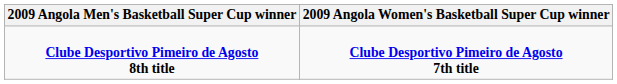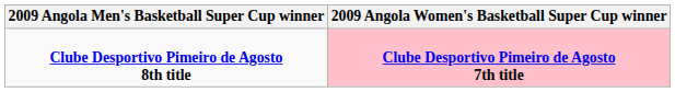Clube Desportivo Pimeiro de Agosto 8th title | 2009 Angola Women's Basketball Super Cup winner: no background -> pink background
